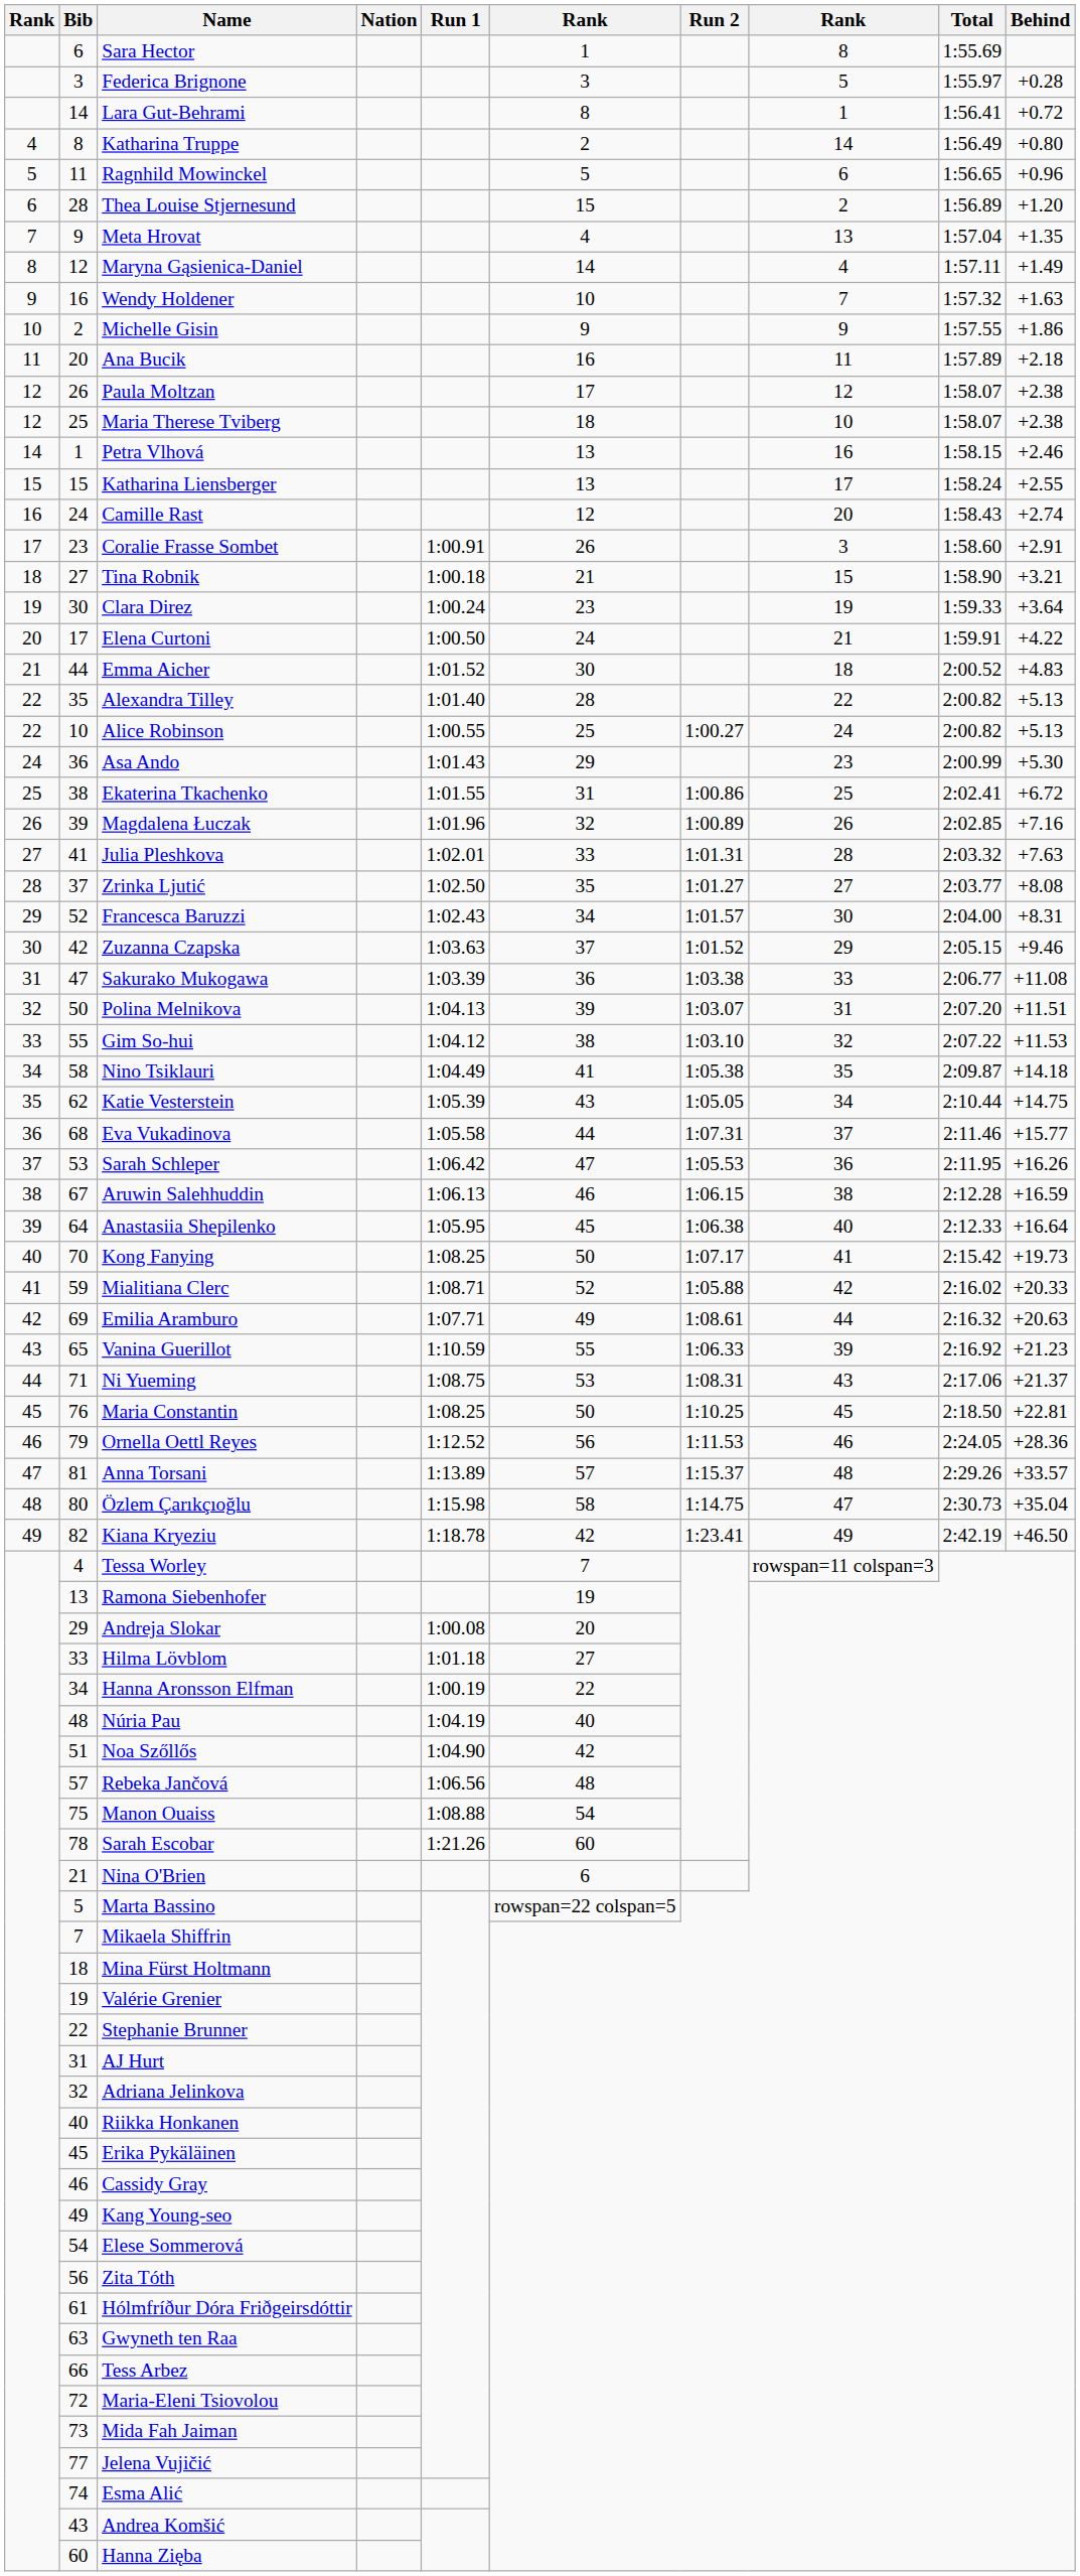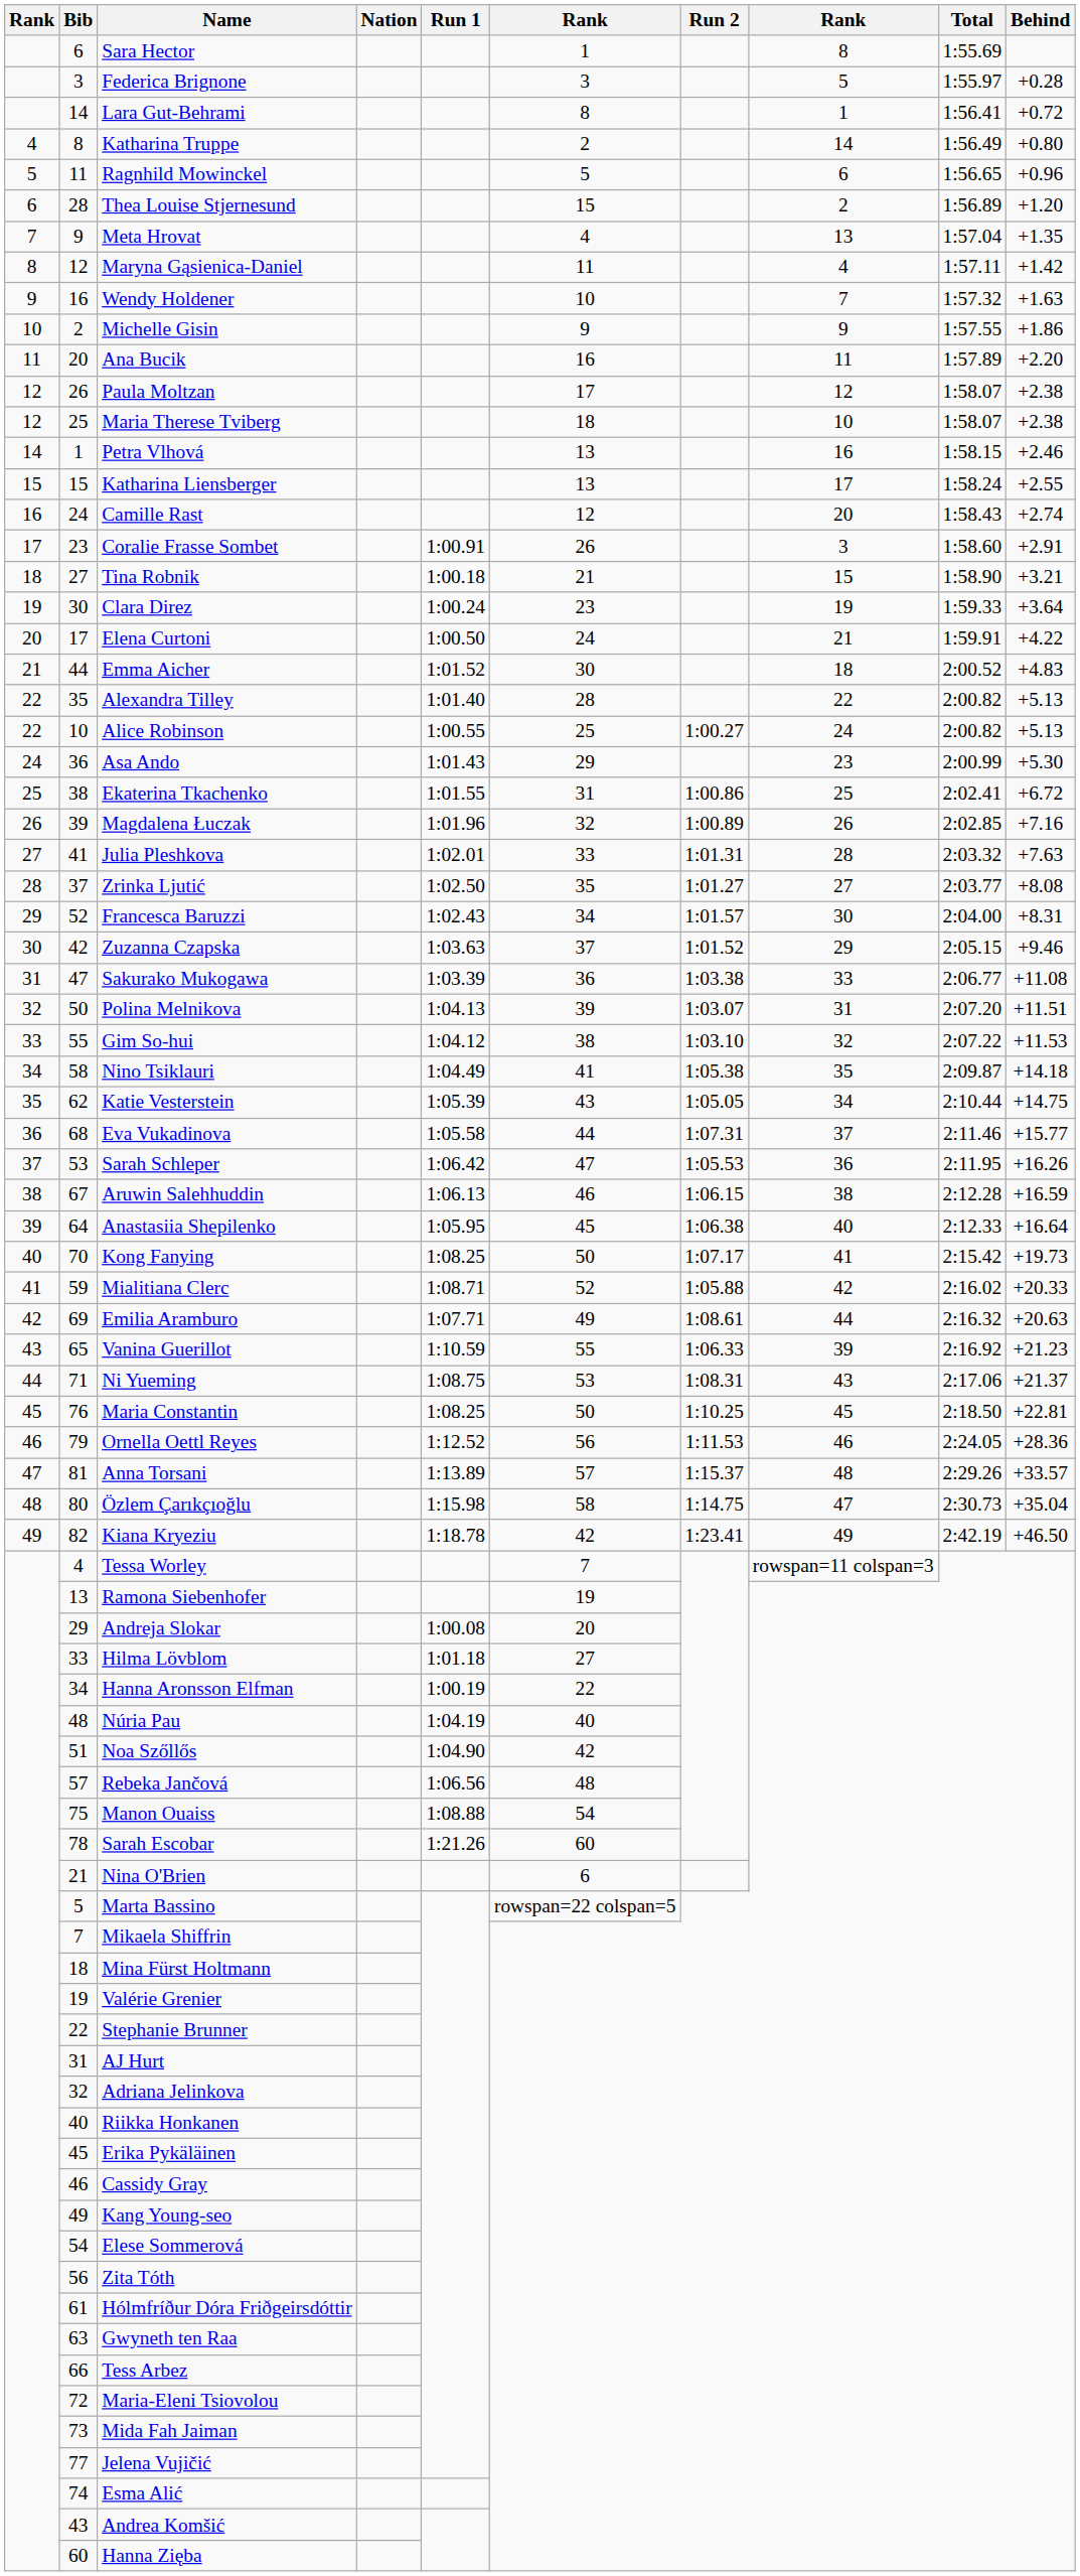Maryna Gąsienica-Daniel | column 6: 14 -> 11
Maryna Gąsienica-Daniel | Behind: +1.49 -> +1.42
Ana Bucik | Behind: +2.18 -> +2.20
